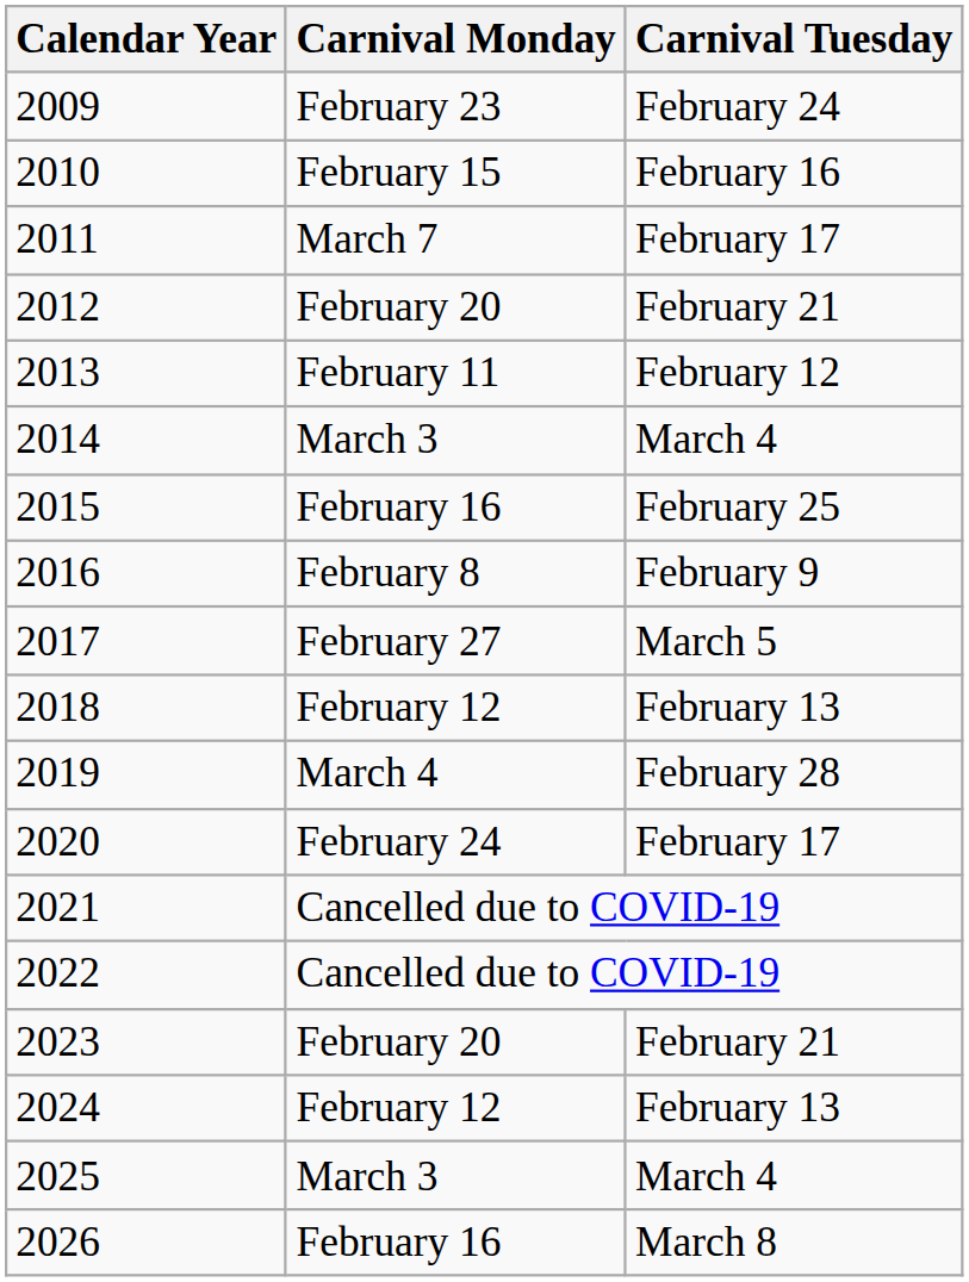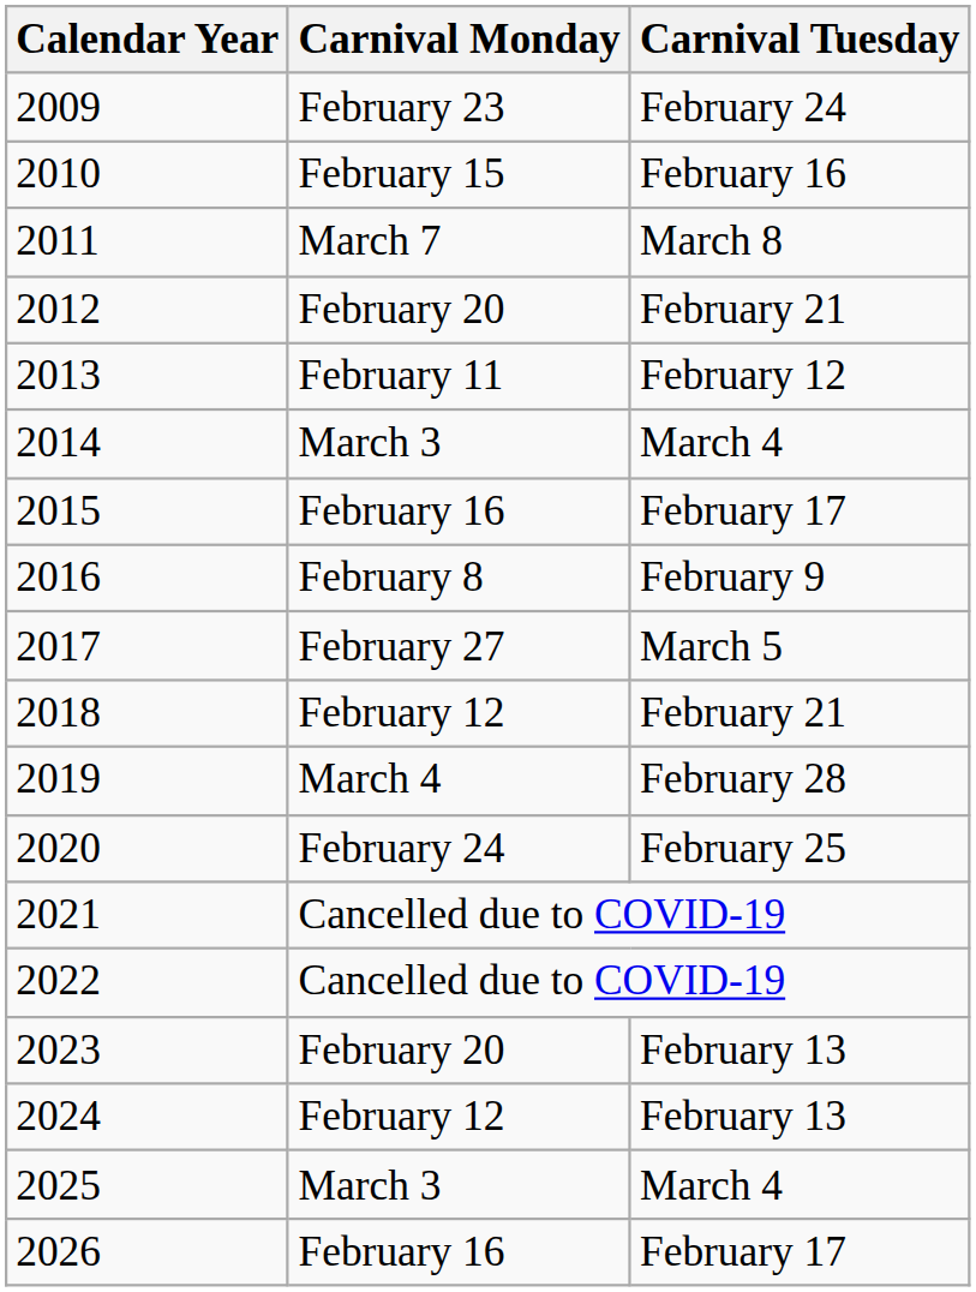2011 | Carnival Tuesday: February 17 -> March 8
2015 | Carnival Tuesday: February 25 -> February 17
2018 | Carnival Tuesday: February 13 -> February 21
2020 | Carnival Tuesday: February 17 -> February 25
2023 | Carnival Tuesday: February 21 -> February 13
2026 | Carnival Tuesday: March 8 -> February 17
